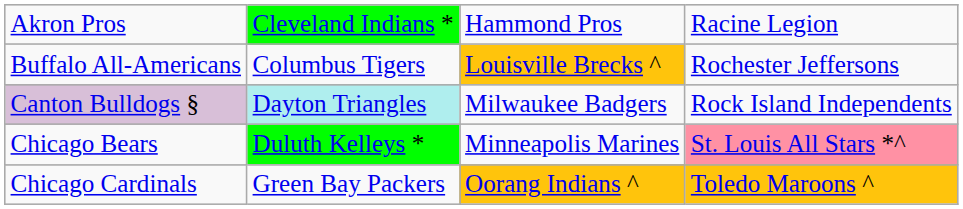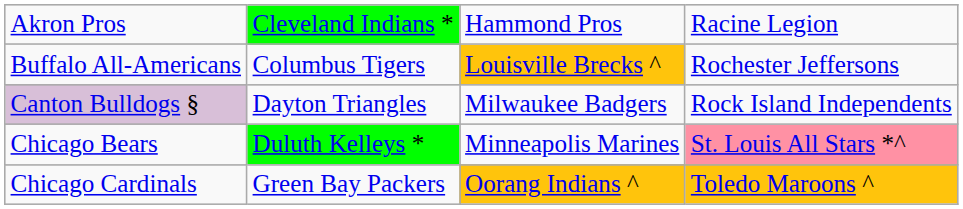Canton Bulldogs § | column 2: paleturquoise background -> no background
